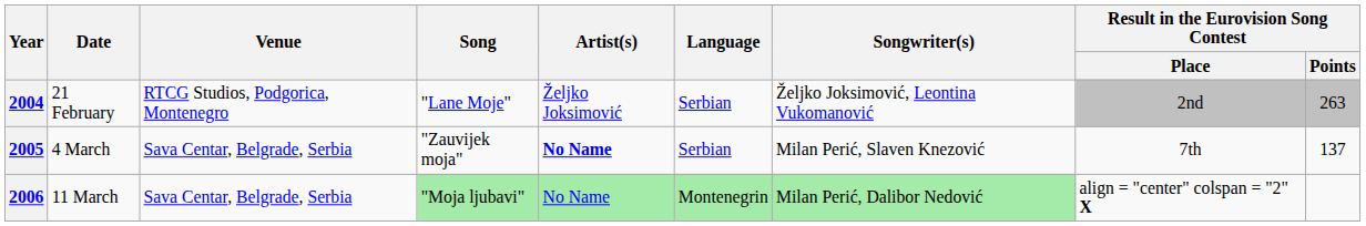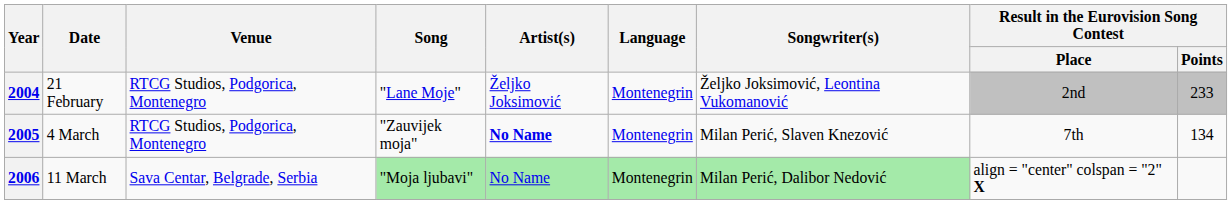2004 | Language: Serbian -> Montenegrin
2004 | Result in the Eurovision Song Contest / Points: 263 -> 233
2005 | Venue: Sava Centar, Belgrade, Serbia -> RTCG Studios, Podgorica, Montenegro
2005 | Language: Serbian -> Montenegrin
2005 | Result in the Eurovision Song Contest / Points: 137 -> 134
